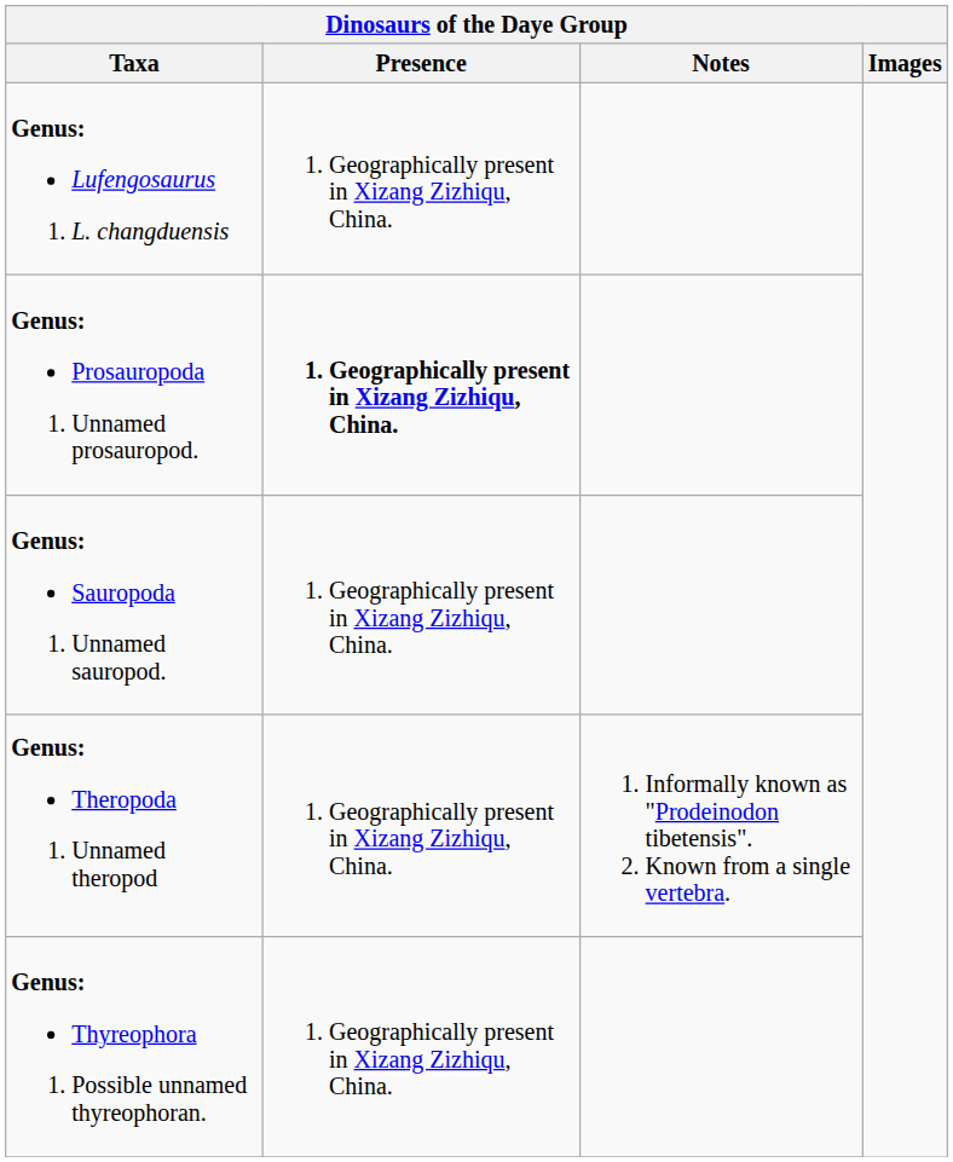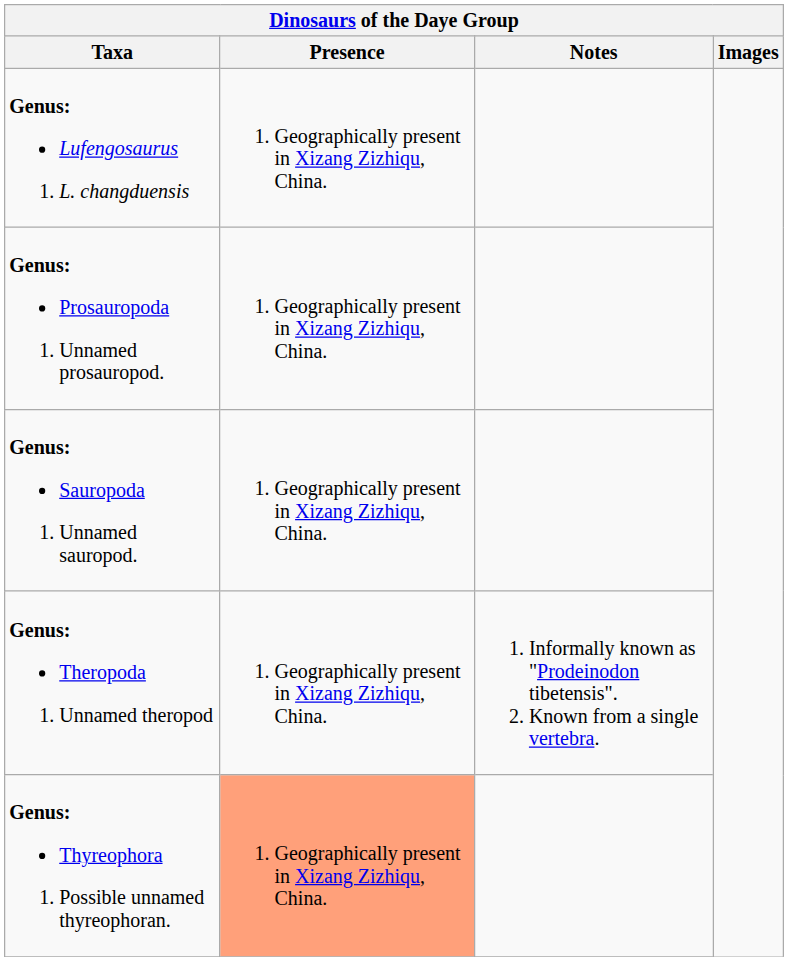Genus: Prosauropoda Unnamed prosauropod. | Presence: bold -> normal
Genus: Thyreophora Possible unnamed thyreophoran. | Presence: no background -> lightsalmon background
